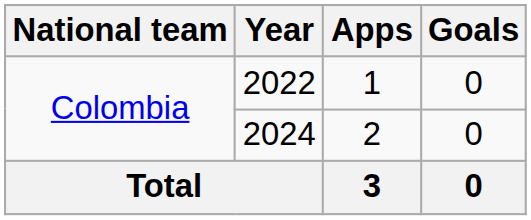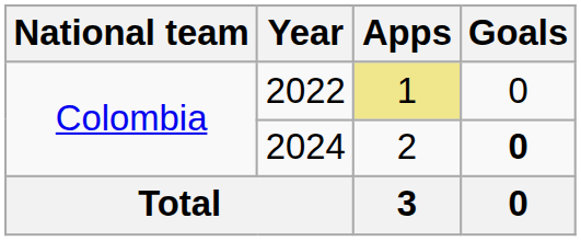2022 | Apps: no background -> khaki background
2024 | Goals: normal -> bold
